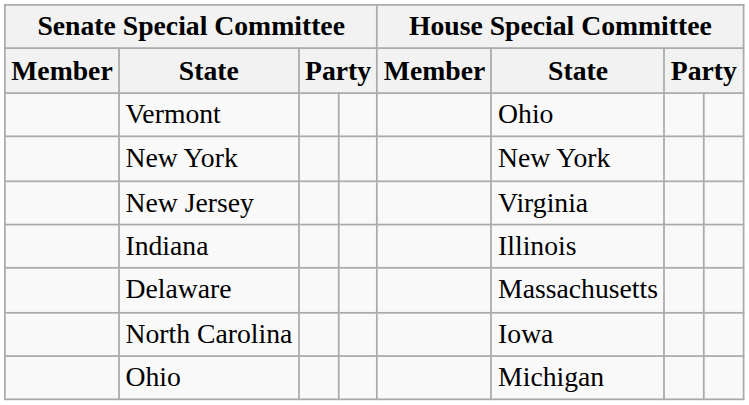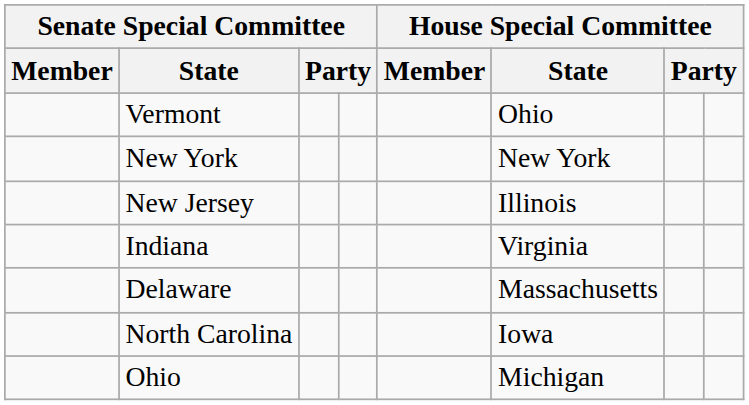New Jersey | House Special Committee / State: Virginia -> Illinois
Indiana | House Special Committee / State: Illinois -> Virginia
